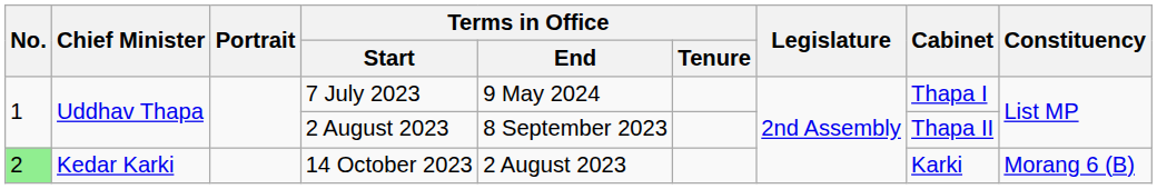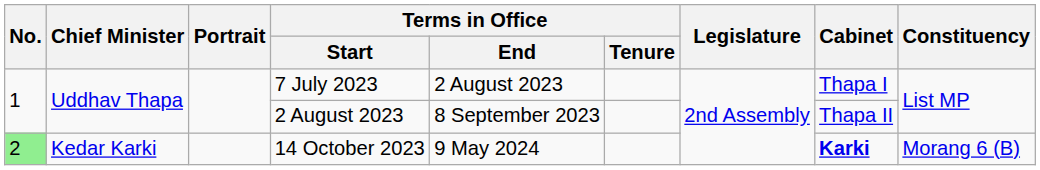7 July 2023 | Terms in Office / End: 9 May 2024 -> 2 August 2023
14 October 2023 | Terms in Office / End: 2 August 2023 -> 9 May 2024
14 October 2023 | Cabinet: normal -> bold
